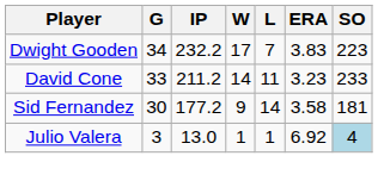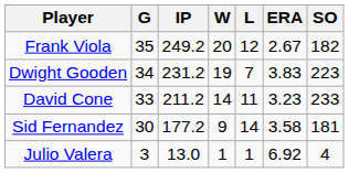+ row: Frank Viola | 35 | 249.2 | 20 | 12 | 2.67 | 182
Dwight Gooden | IP: 232.2 -> 231.2
Dwight Gooden | W: 17 -> 19
Julio Valera | SO: lightblue background -> no background
